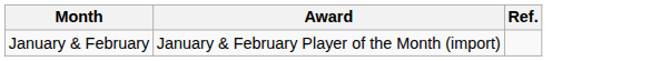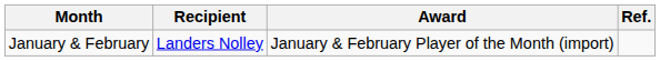+ column: Recipient | Landers Nolley
